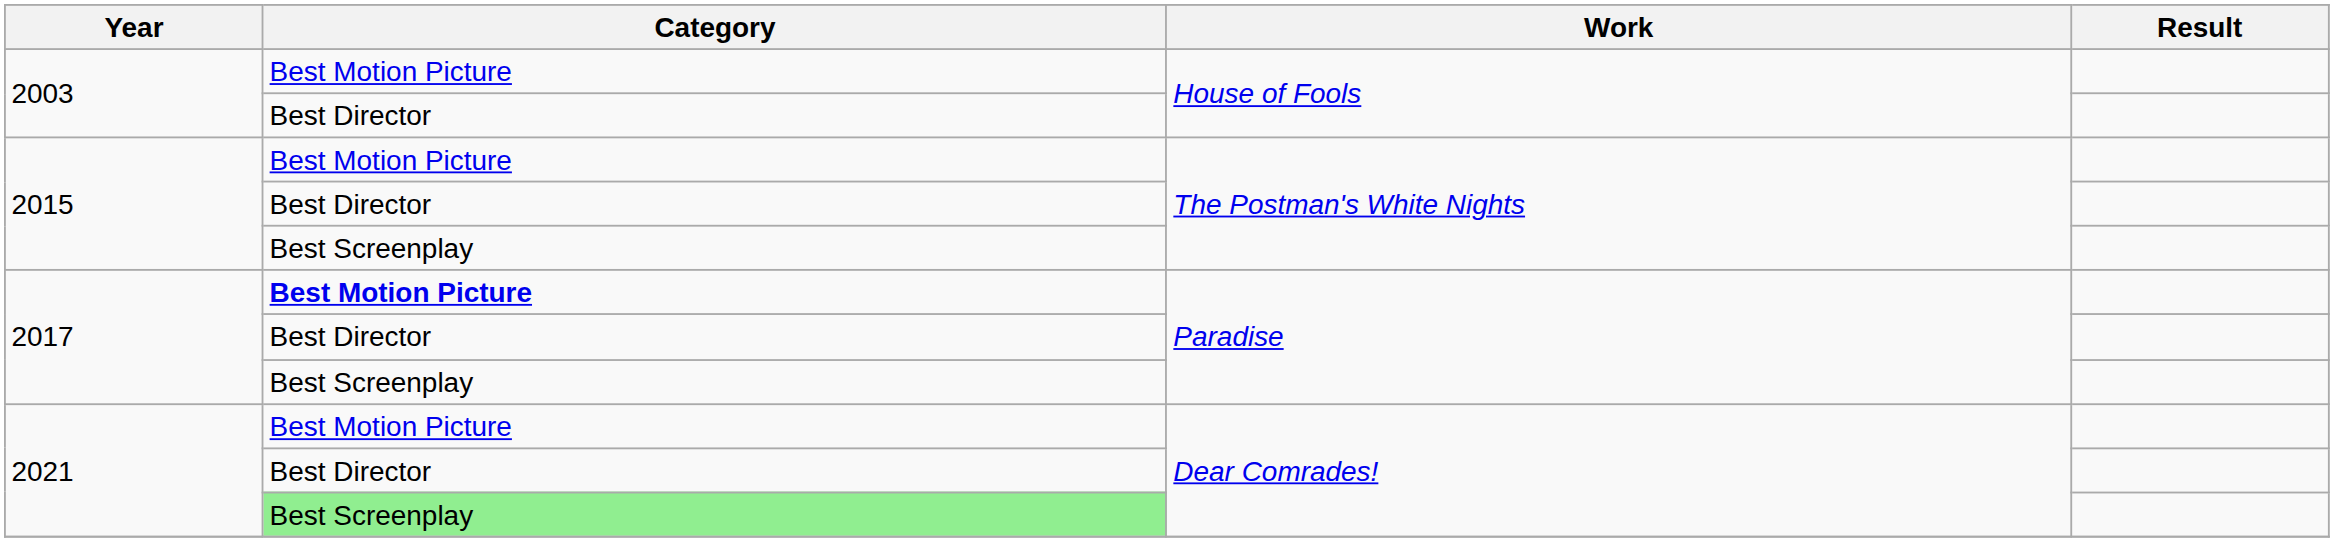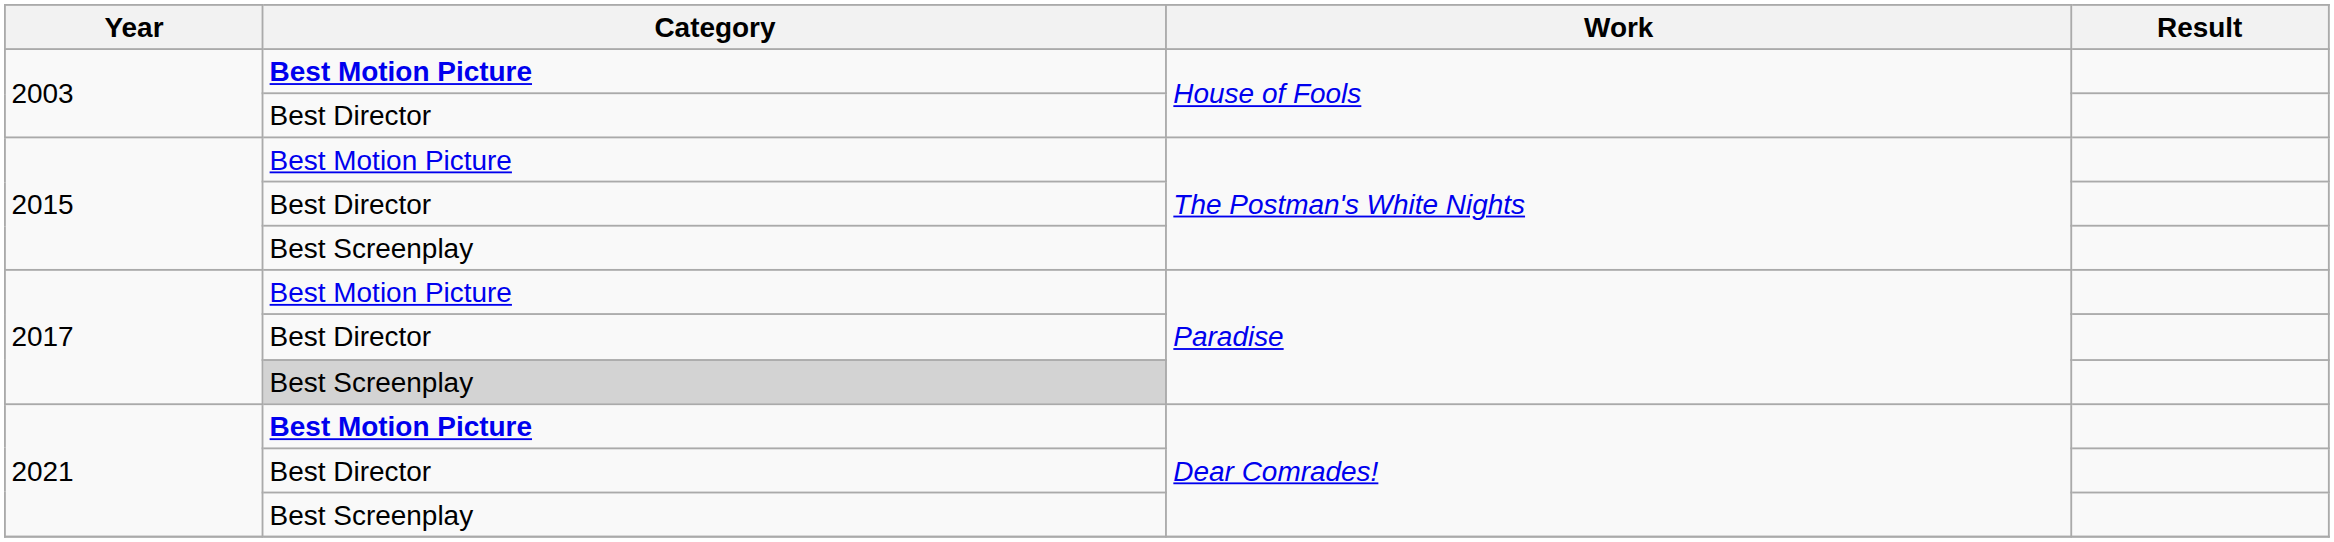2003 / Best Motion Picture | Category: normal -> bold
2017 / Best Motion Picture | Category: bold -> normal
2017 / Best Screenplay | Category: no background -> lightgrey background
2021 / Best Motion Picture | Category: normal -> bold
2021 / Best Screenplay | Category: lightgreen background -> no background
